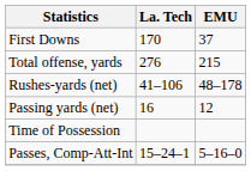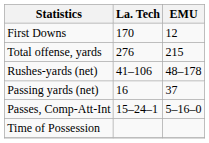First Downs | EMU: 37 -> 12
Passing yards (net) | EMU: 12 -> 37
rows swapped: Passes, Comp-Att-Int <-> Time of Possession
